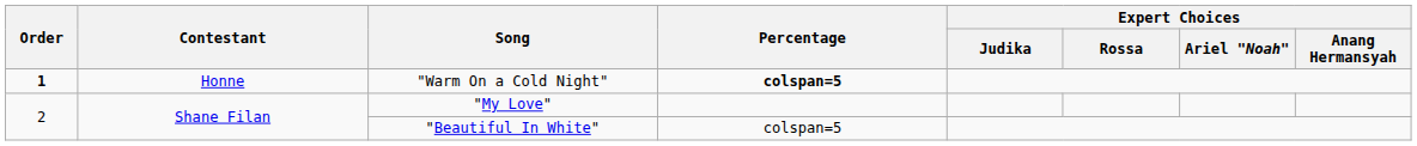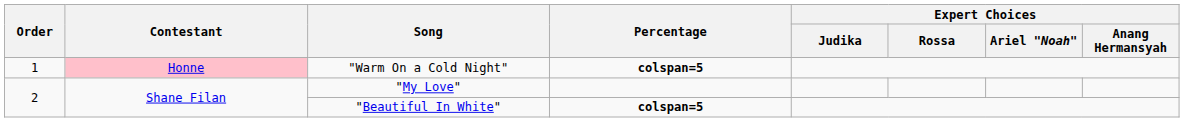"Warm On a Cold Night" | Order: bold -> normal
"Warm On a Cold Night" | Contestant: no background -> pink background
"Beautiful In White" | Percentage: normal -> bold
